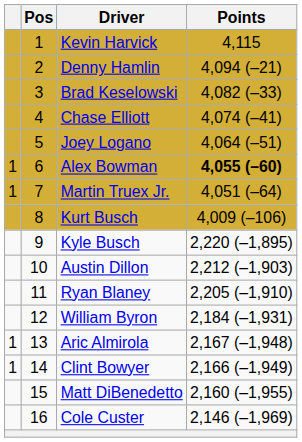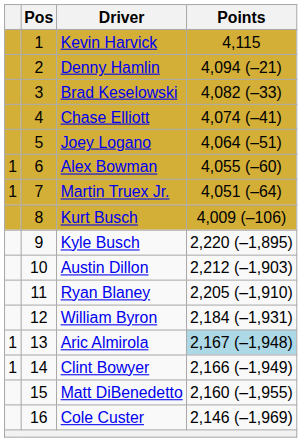Alex Bowman | Points: bold -> normal
Aric Almirola | Points: no background -> lightblue background
